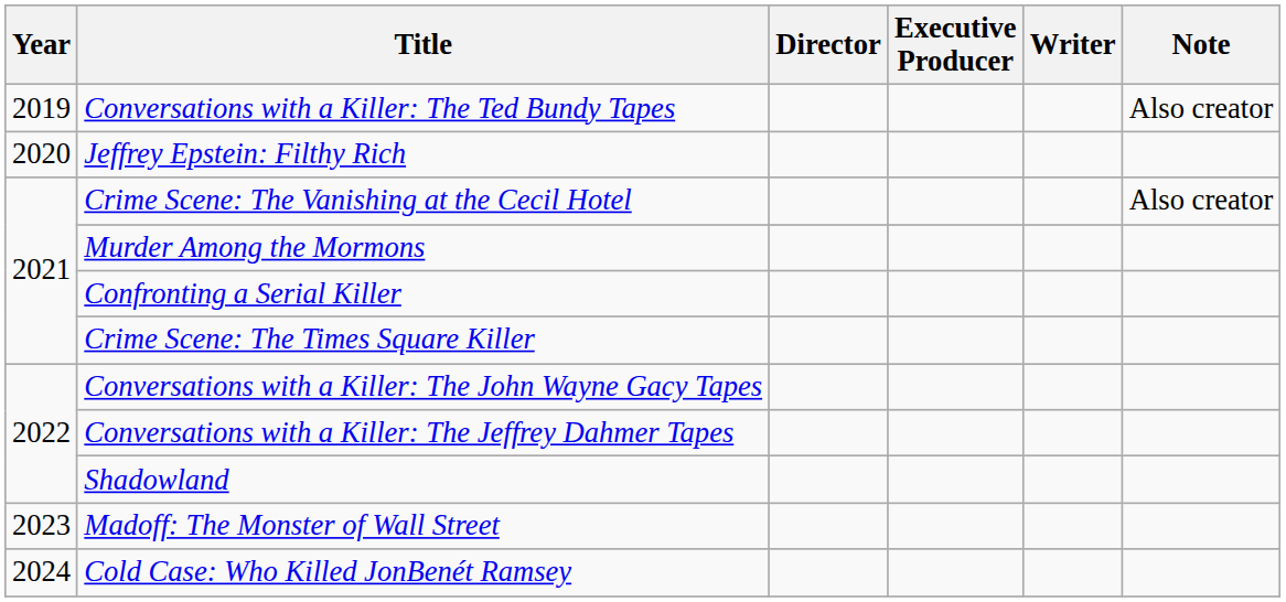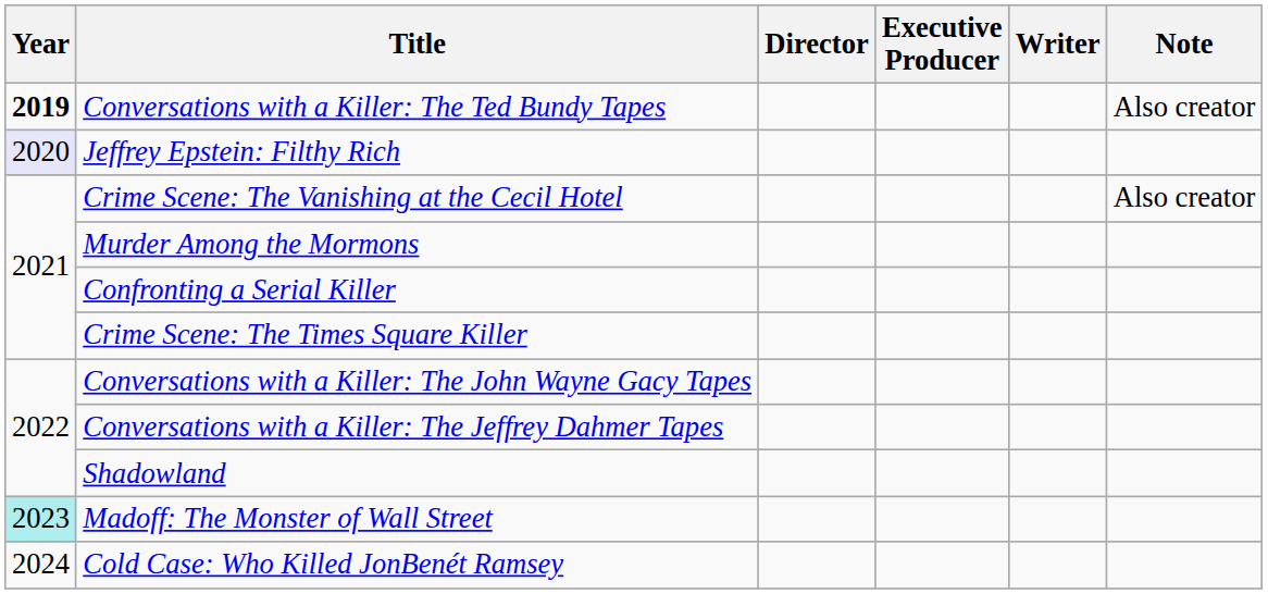Conversations with a Killer: The Ted Bundy Tapes | Year: normal -> bold
Jeffrey Epstein: Filthy Rich | Year: no background -> lavender background
Madoff: The Monster of Wall Street | Year: no background -> paleturquoise background
